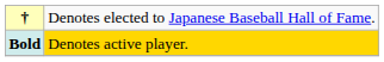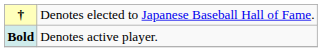Bold | column 2: gold background -> no background
